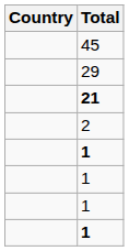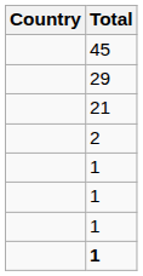row 4 | Total: bold -> normal
row 6 | Total: bold -> normal
